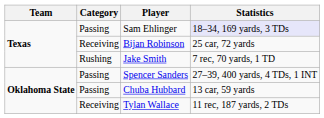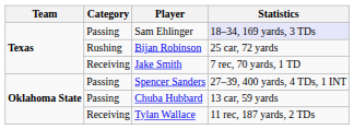Bijan Robinson | Category: Receiving -> Rushing
Jake Smith | Category: Rushing -> Receiving
